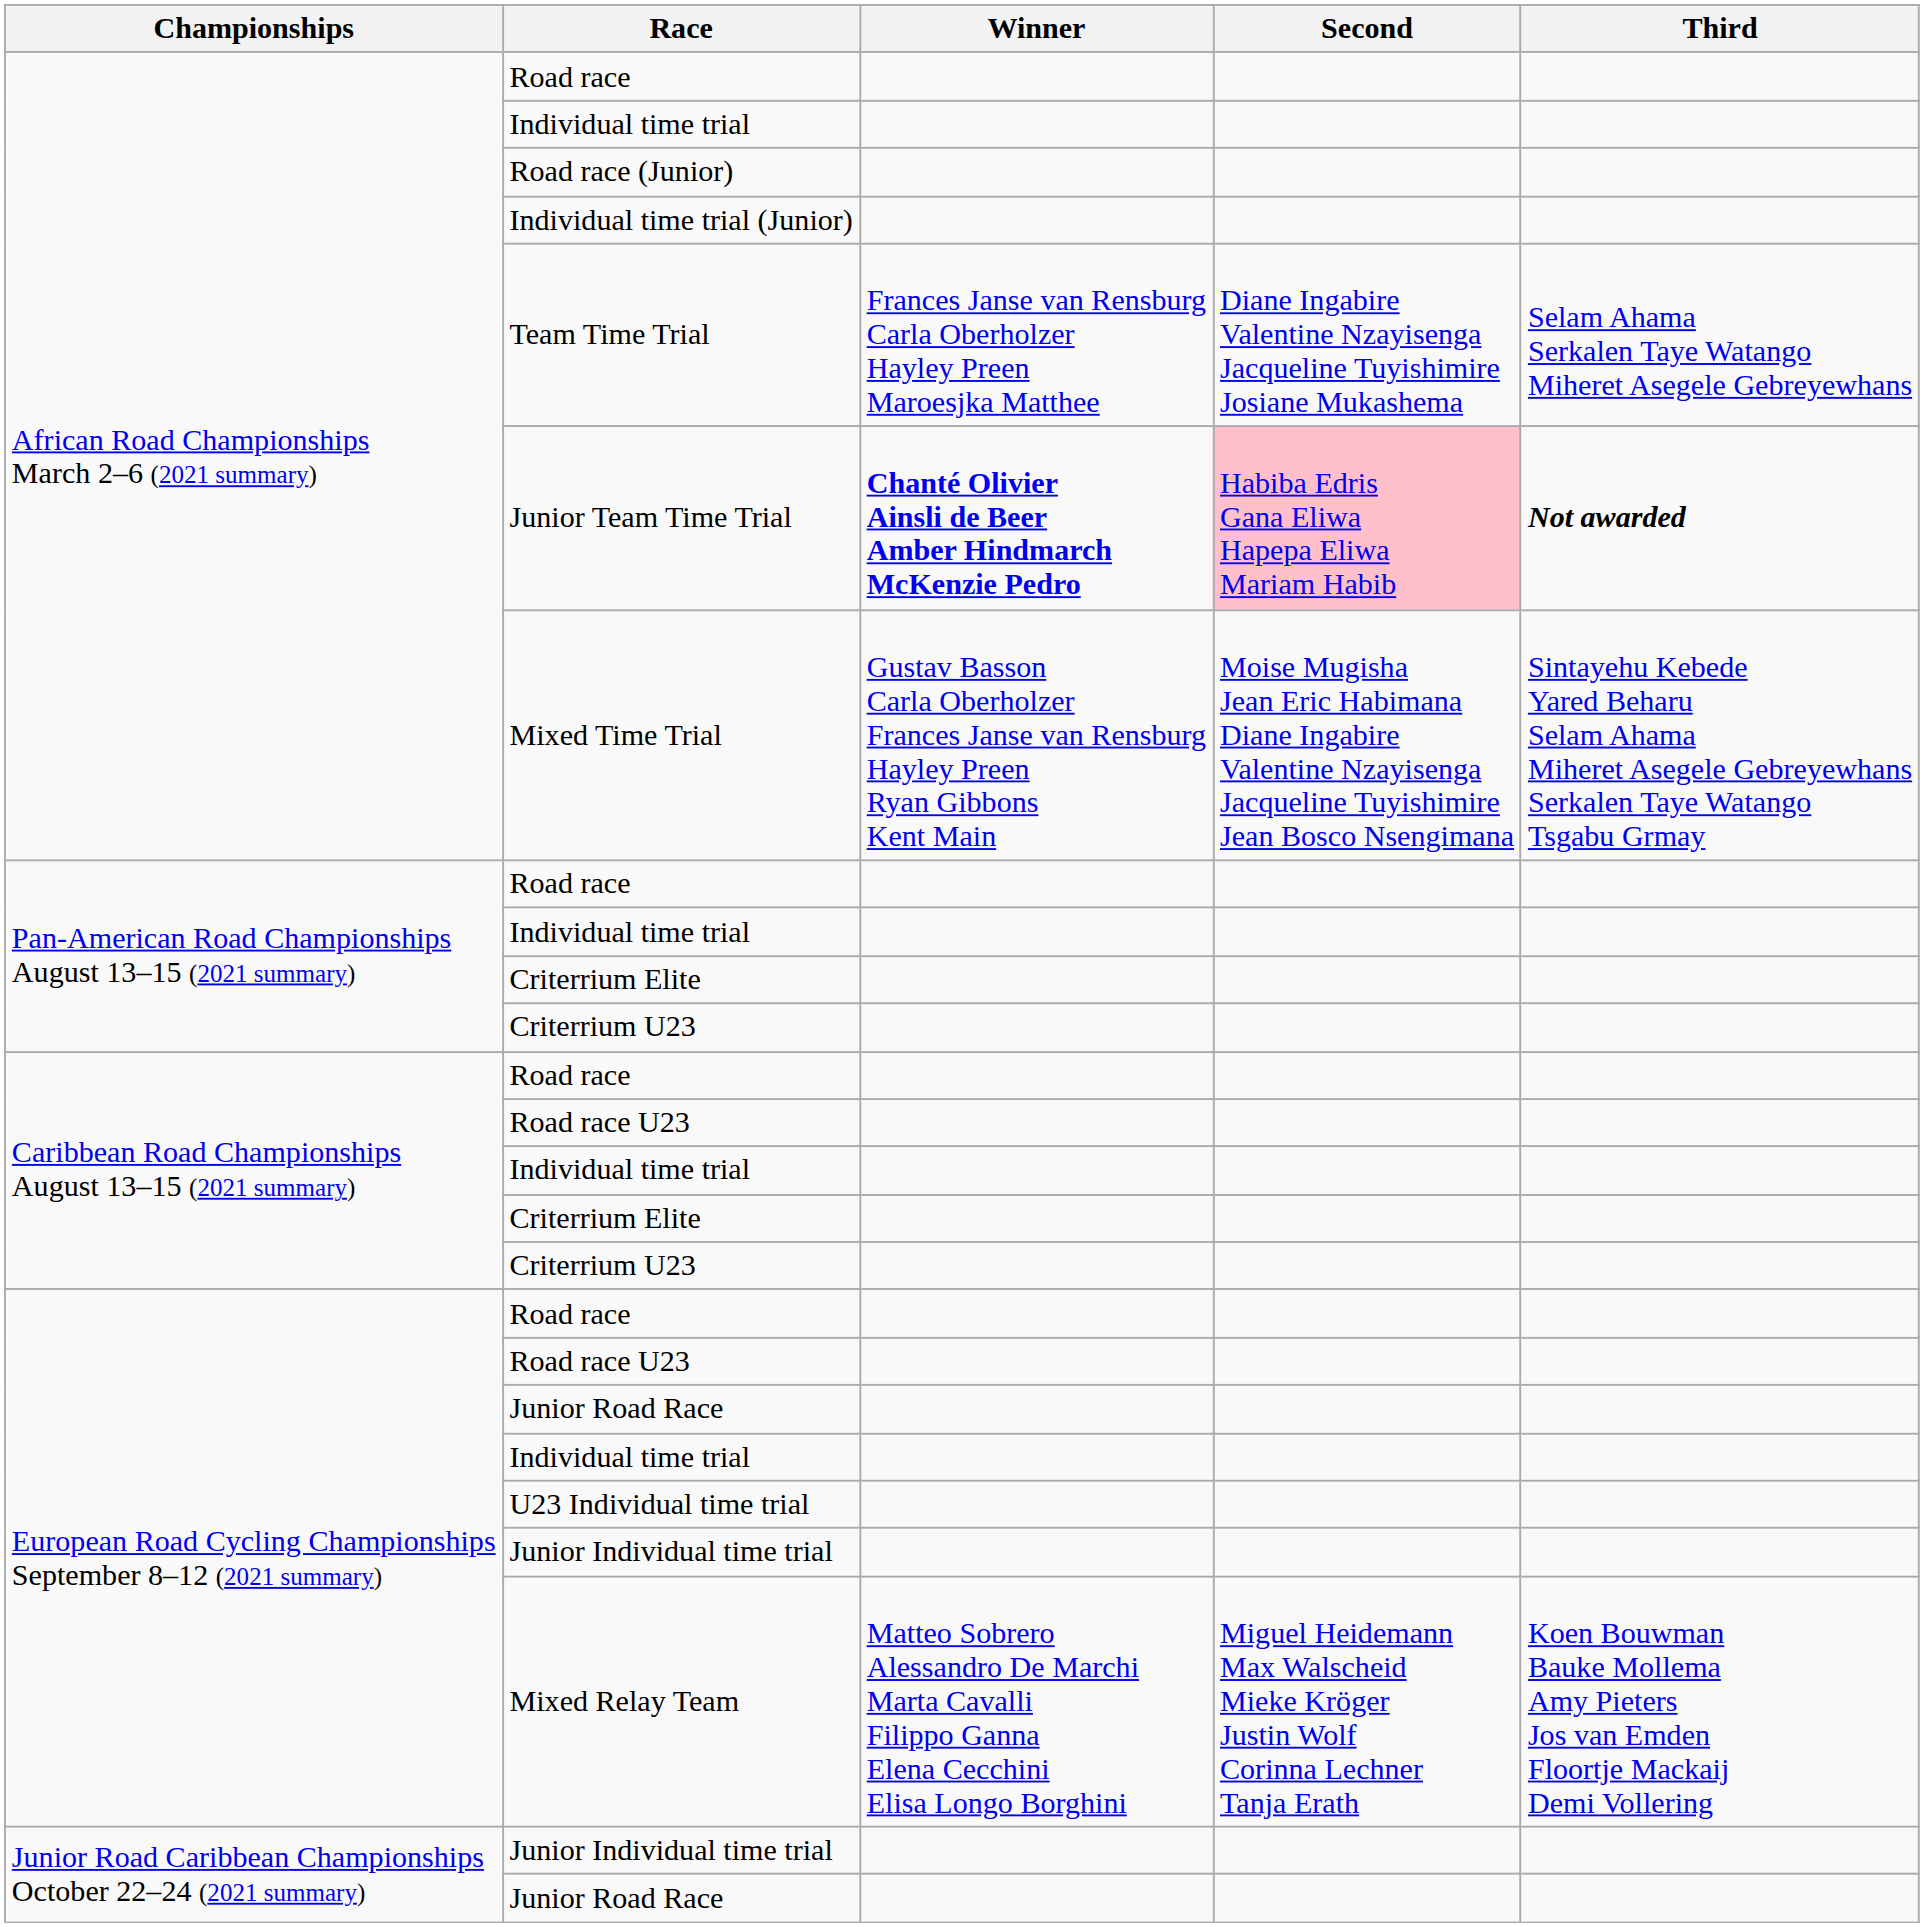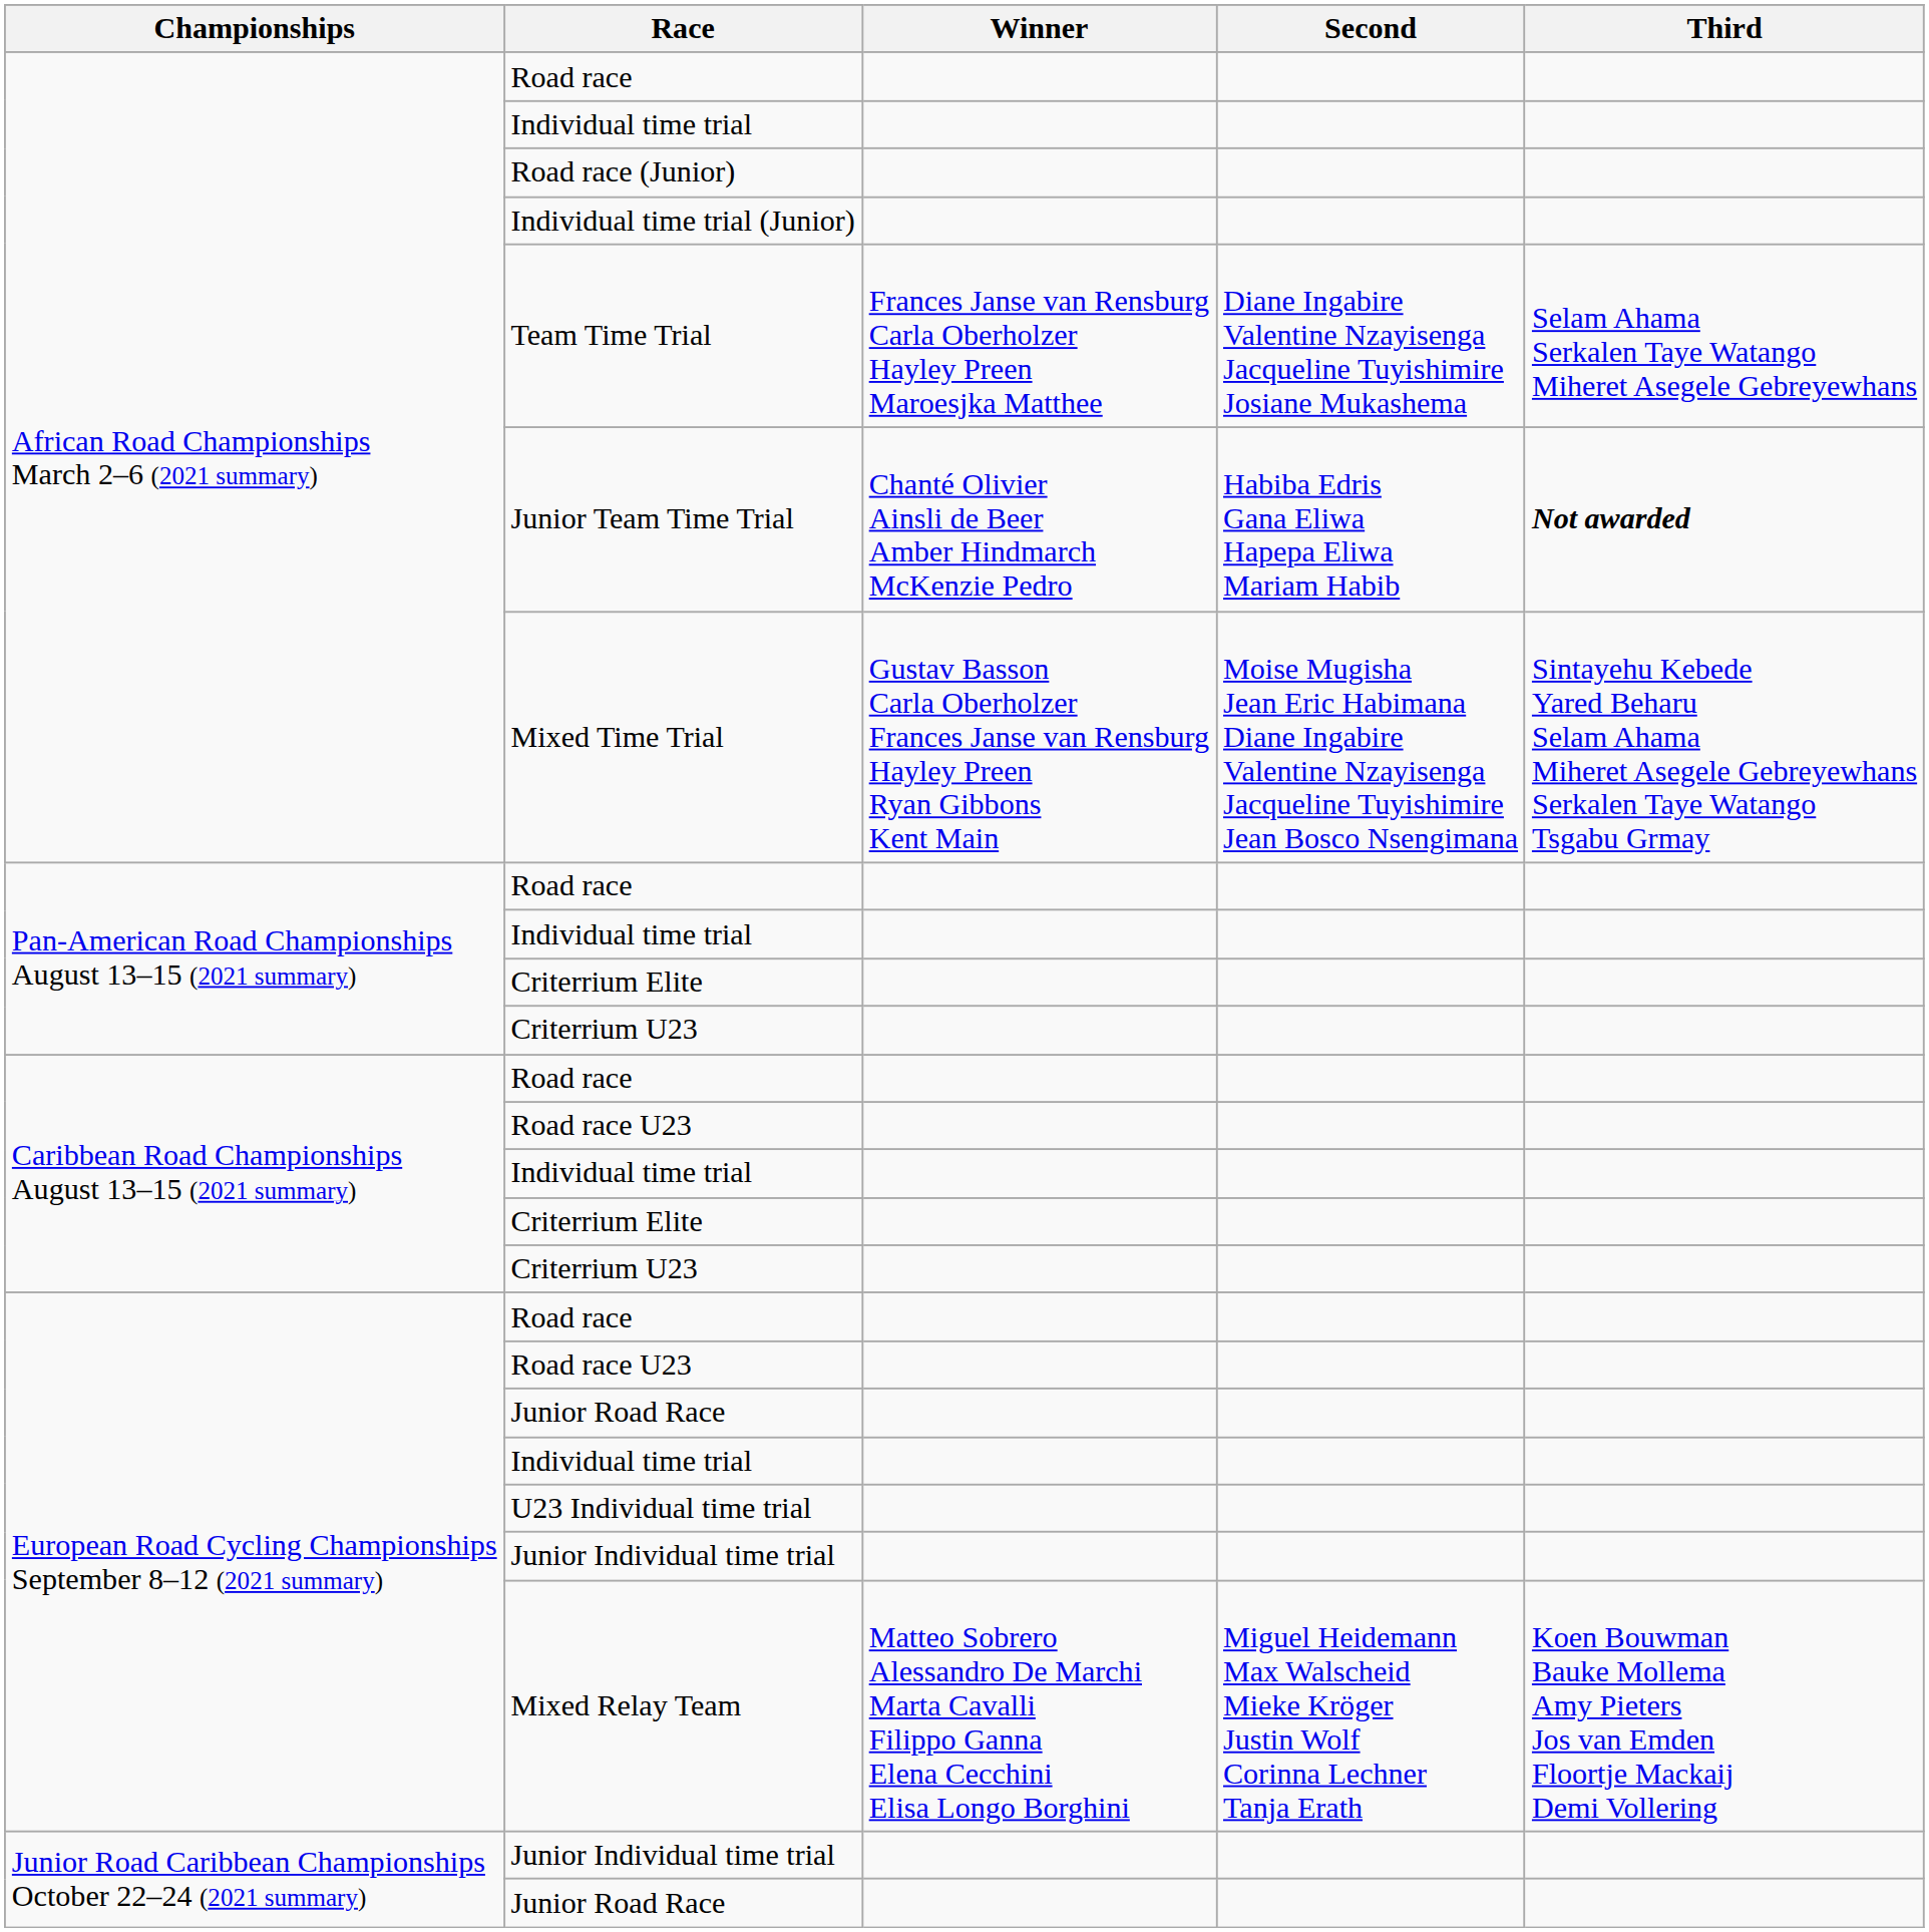Junior Team Time Trial | Winner: bold -> normal
Junior Team Time Trial | Second: pink background -> no background
